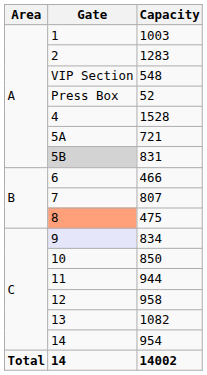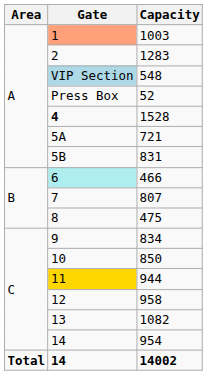1003 | Gate: no background -> lightsalmon background
548 | Gate: no background -> lightblue background
1528 | Gate: normal -> bold
831 | Gate: lightgrey background -> no background
466 | Gate: no background -> paleturquoise background
475 | Gate: lightsalmon background -> no background
834 | Gate: lavender background -> no background
944 | Gate: no background -> gold background
